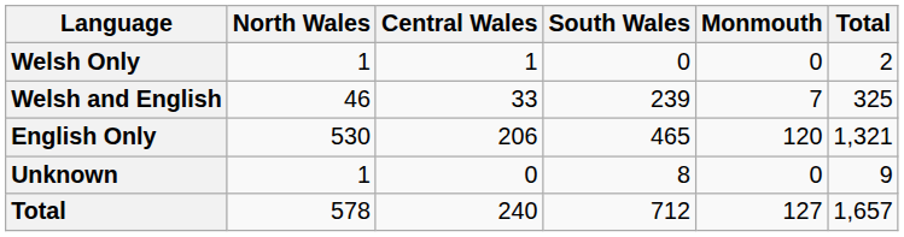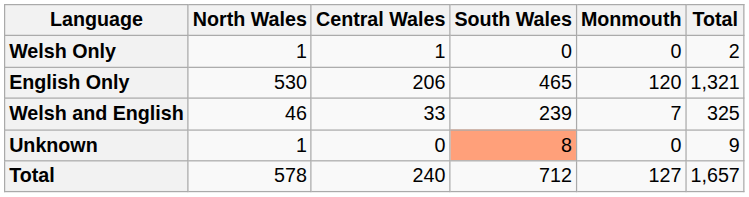rows swapped: English Only <-> Welsh and English
Unknown | South Wales: no background -> lightsalmon background
